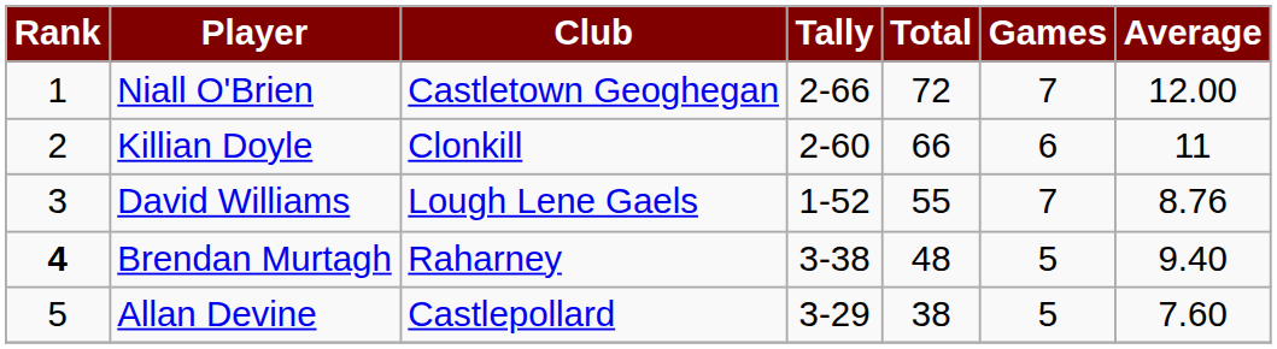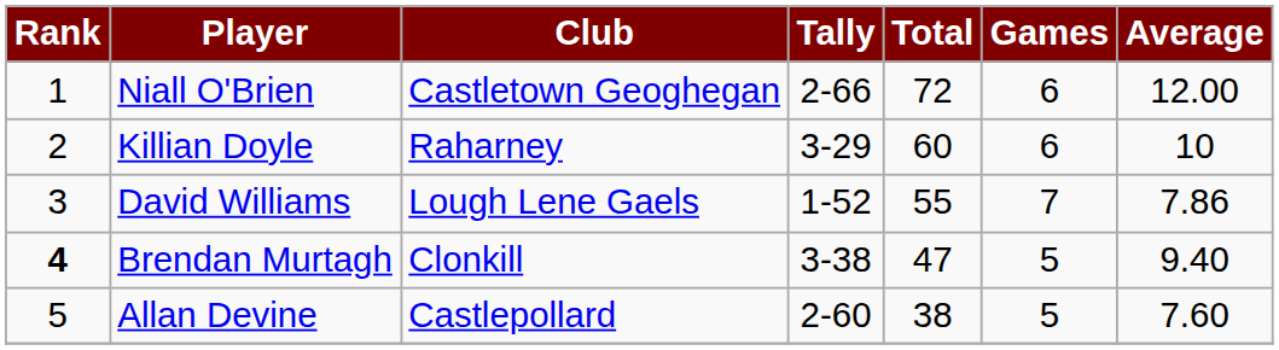Niall O'Brien | Games: 7 -> 6
Killian Doyle | Club: Clonkill -> Raharney
Killian Doyle | Tally: 2-60 -> 3-29
Killian Doyle | Total: 66 -> 60
Killian Doyle | Average: 11 -> 10
David Williams | Average: 8.76 -> 7.86
Brendan Murtagh | Club: Raharney -> Clonkill
Brendan Murtagh | Total: 48 -> 47
Allan Devine | Tally: 3-29 -> 2-60
